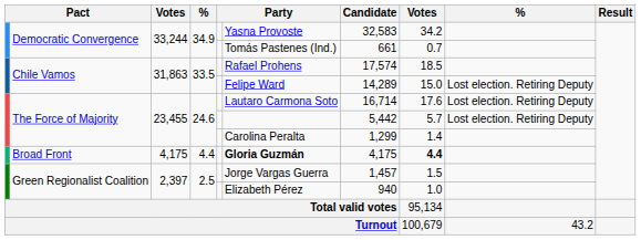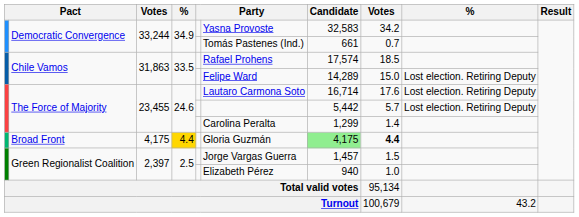Broad Front | column 4: no background -> gold background
Broad Front | column 6: bold -> normal
Broad Front | Candidate: no background -> lightgreen background
